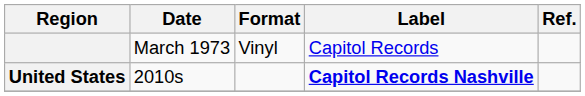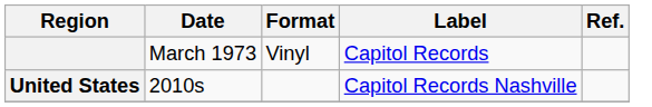United States | Label: bold -> normal
